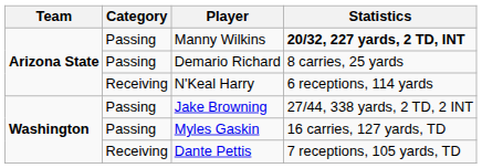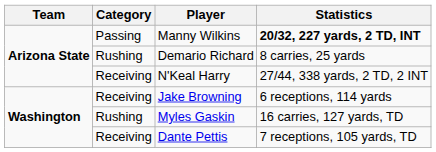Demario Richard | Category: Passing -> Rushing
N'Keal Harry | Statistics: 6 receptions, 114 yards -> 27/44, 338 yards, 2 TD, 2 INT
Jake Browning | Category: Passing -> Receiving
Jake Browning | Statistics: 27/44, 338 yards, 2 TD, 2 INT -> 6 receptions, 114 yards
Myles Gaskin | Category: Passing -> Rushing
